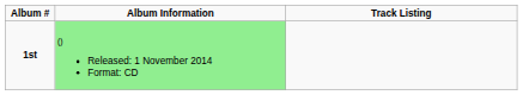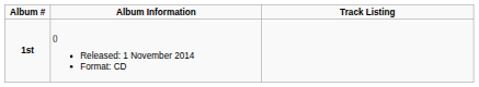1st | column 2: lightgreen background -> no background
